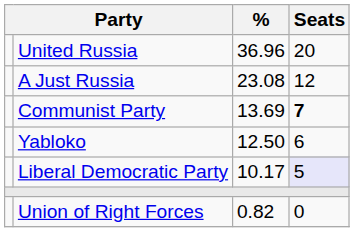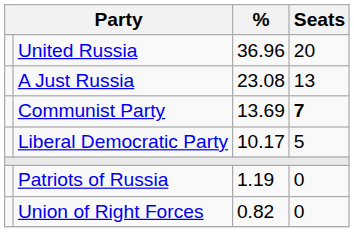A Just Russia | Seats: 12 -> 13
- row: Yabloko | 12.50 | 6
Liberal Democratic Party | Seats: lavender background -> no background
+ row: Patriots of Russia | 1.19 | 0
